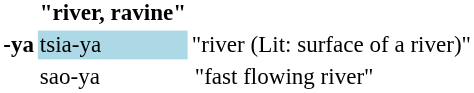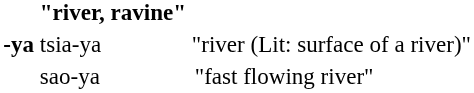tsia-ya | "river, ravine": lightblue background -> no background
